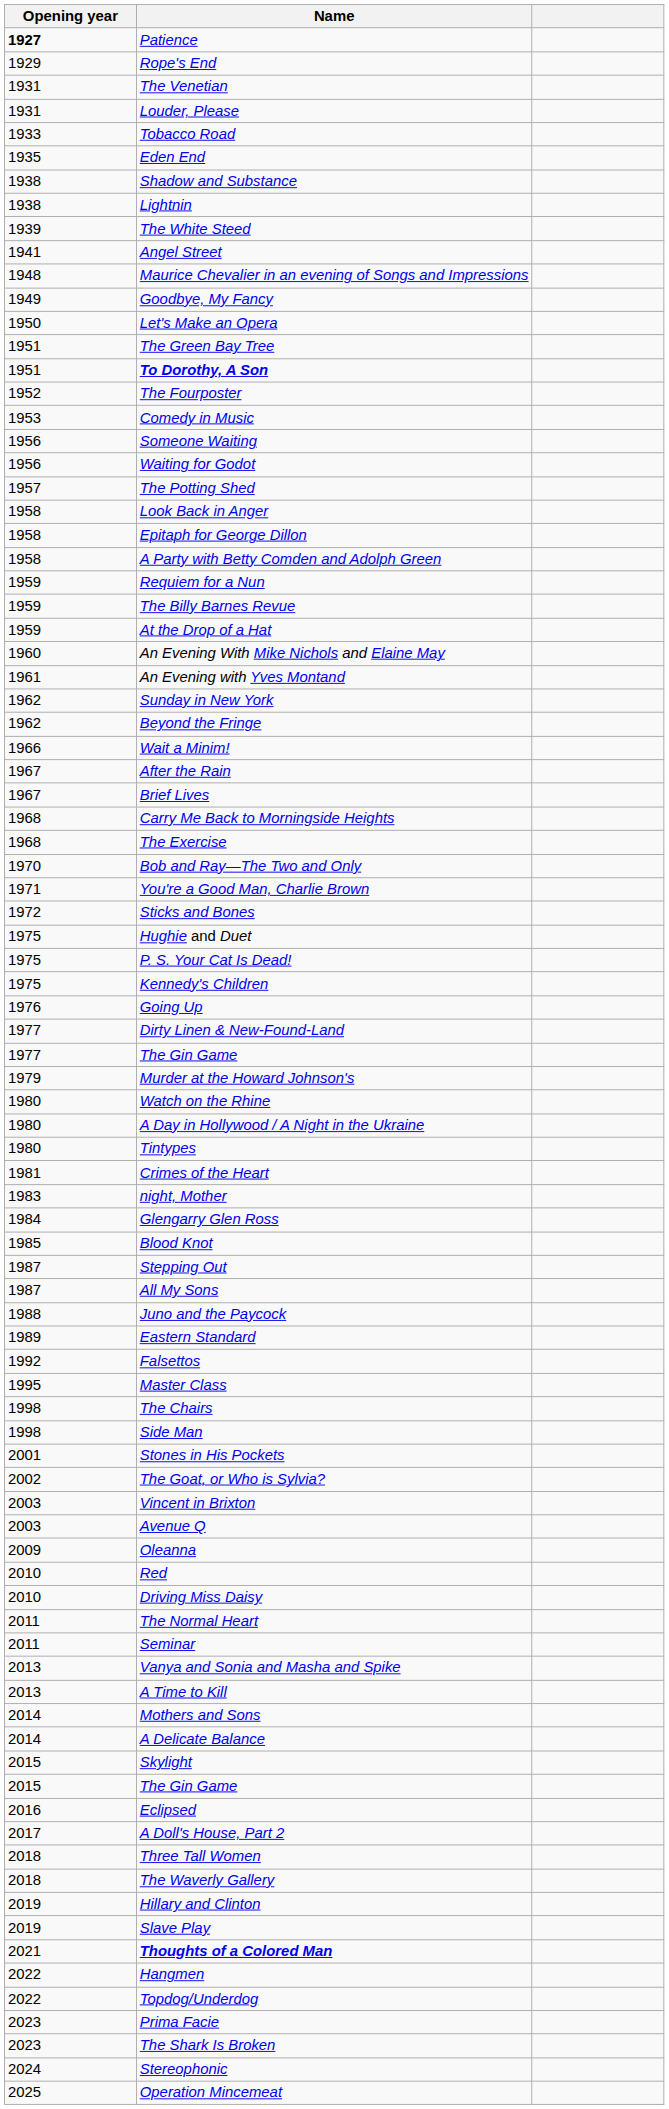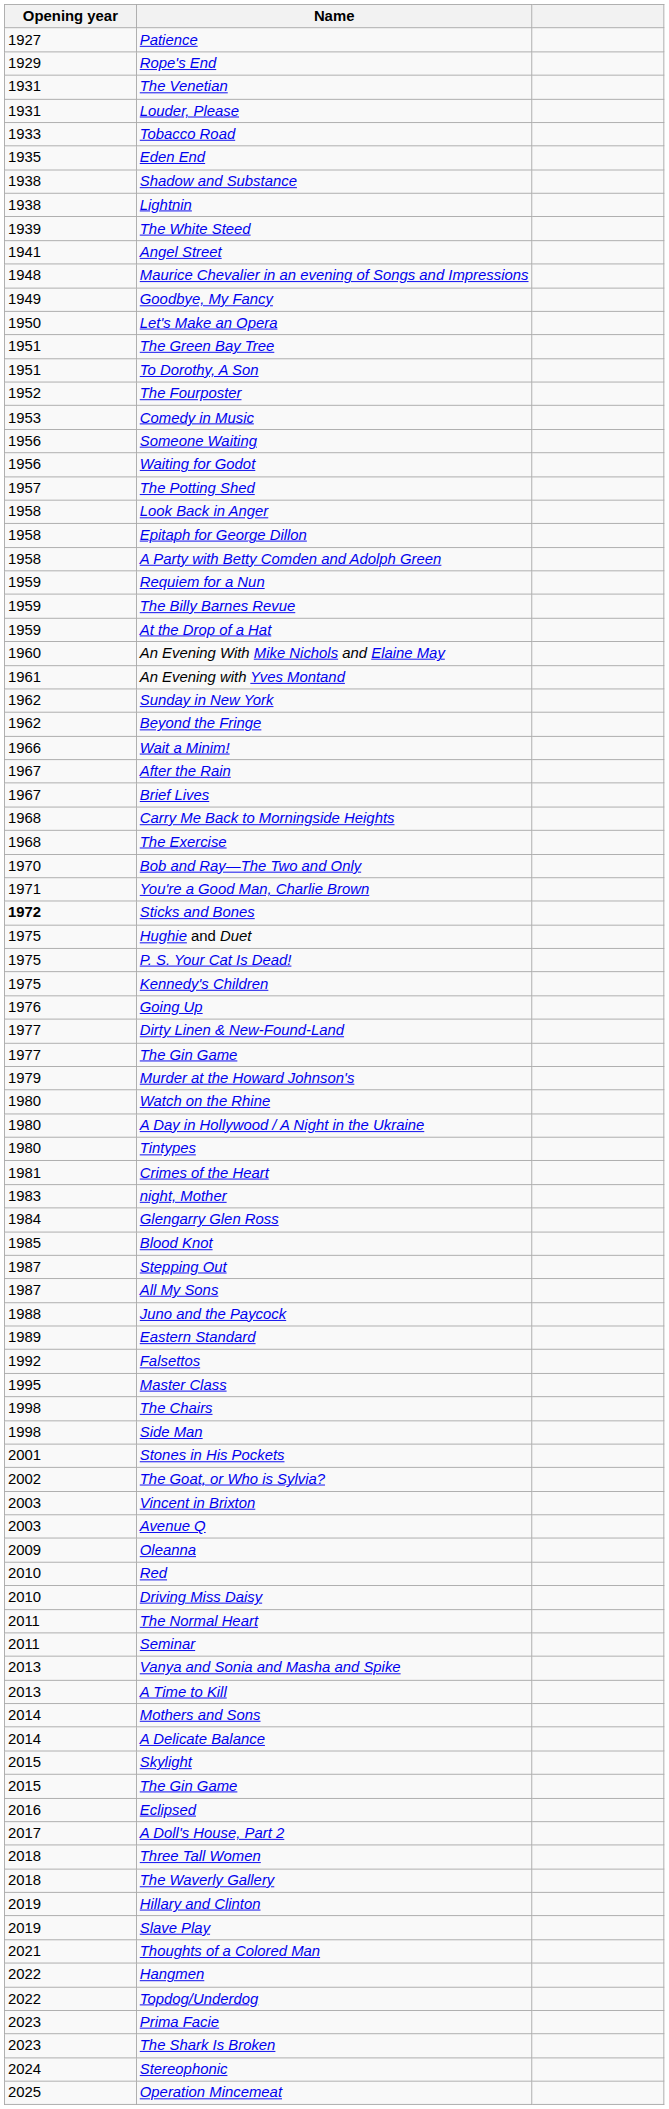Patience | Opening year: bold -> normal
To Dorothy, A Son | Name: bold -> normal
Sticks and Bones | Opening year: normal -> bold
Thoughts of a Colored Man | Name: bold -> normal
